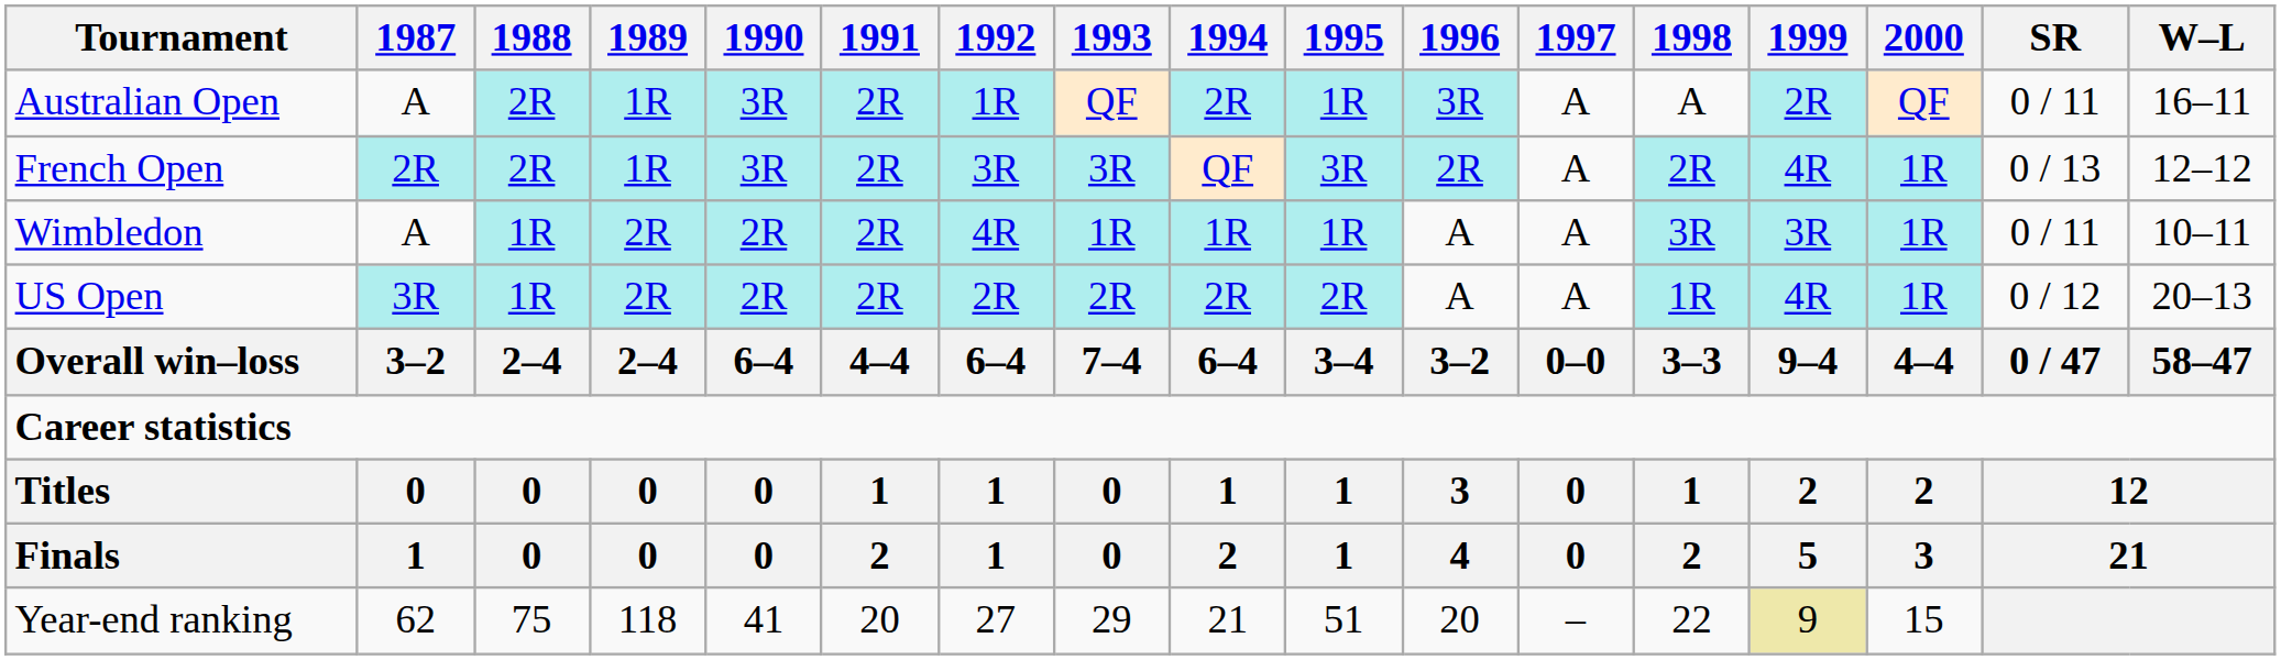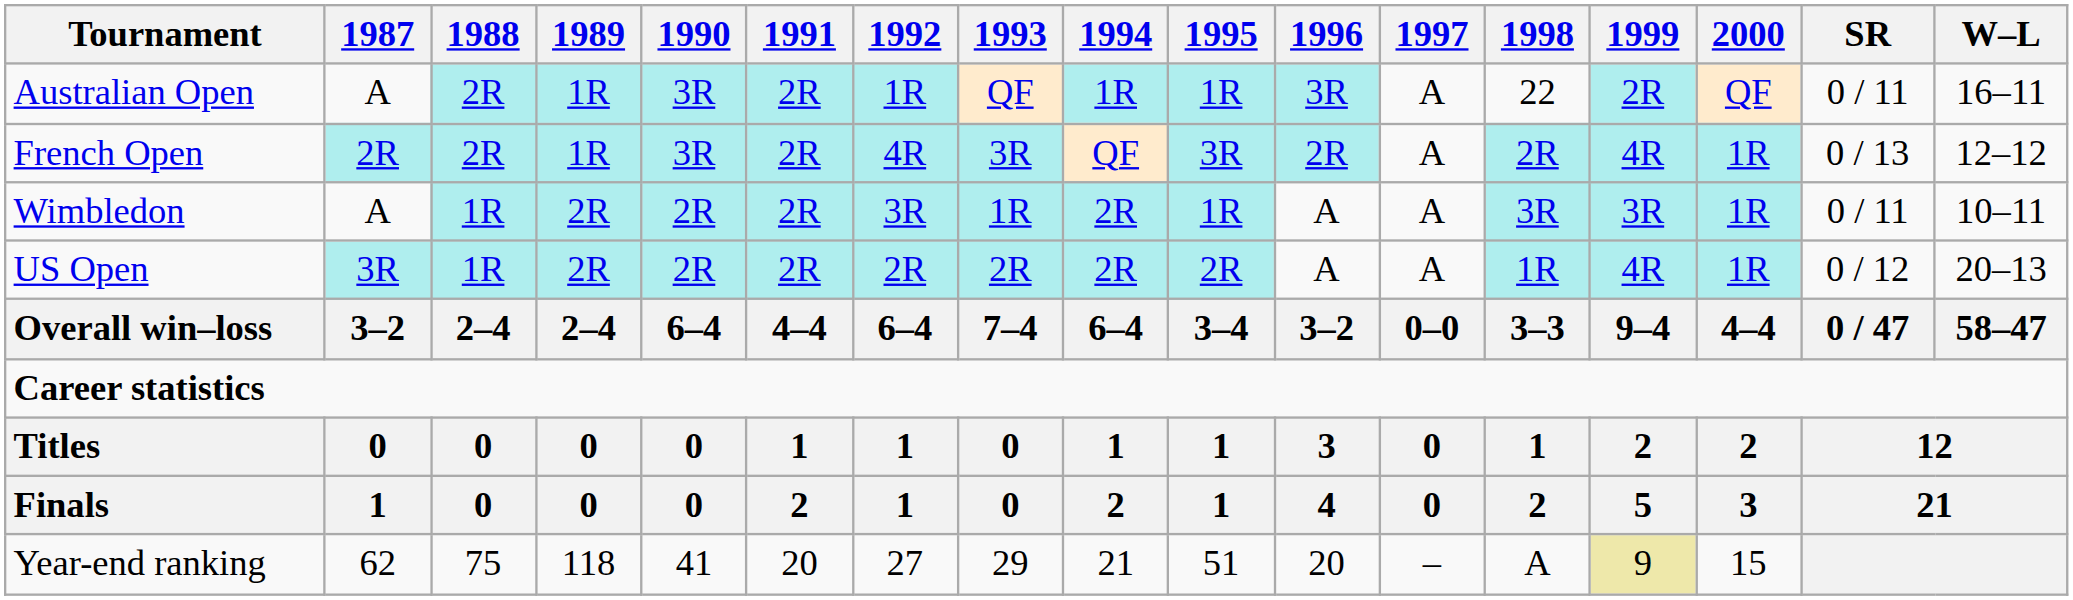Australian Open | 1994: 2R -> 1R
Australian Open | 1998: A -> 22
French Open | 1992: 3R -> 4R
Wimbledon | 1992: 4R -> 3R
Wimbledon | 1994: 1R -> 2R
Year-end ranking | 1998: 22 -> A
